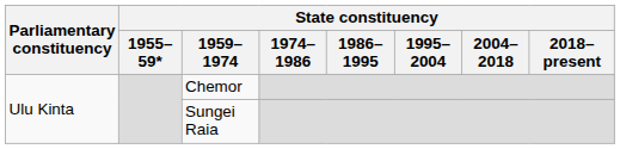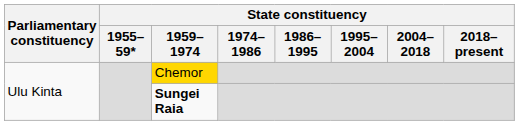Chemor | State constituency / 1959–1974: no background -> gold background
Sungei Raia | State constituency / 1959–1974: normal -> bold
